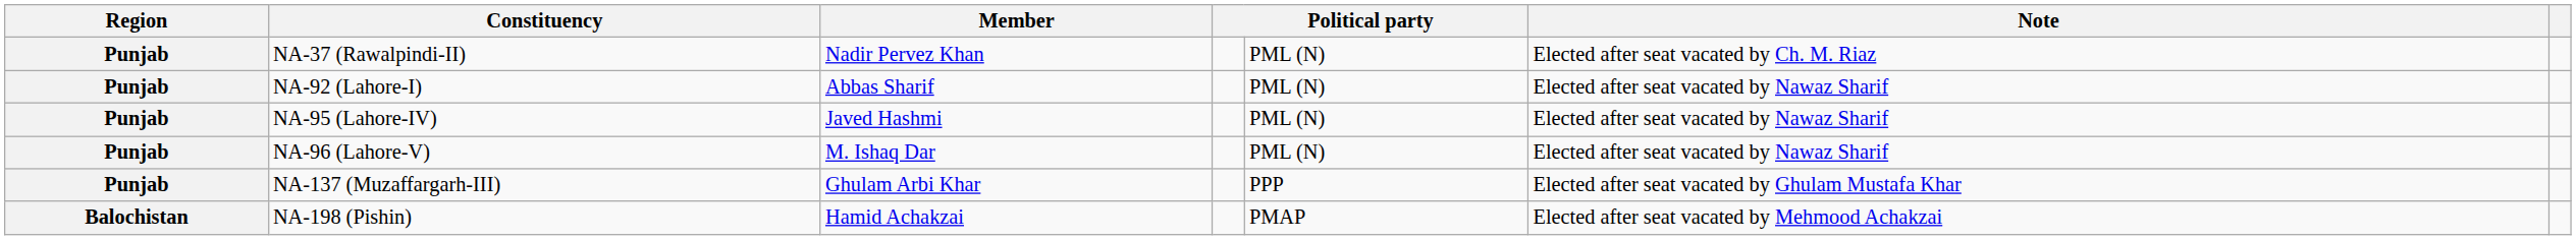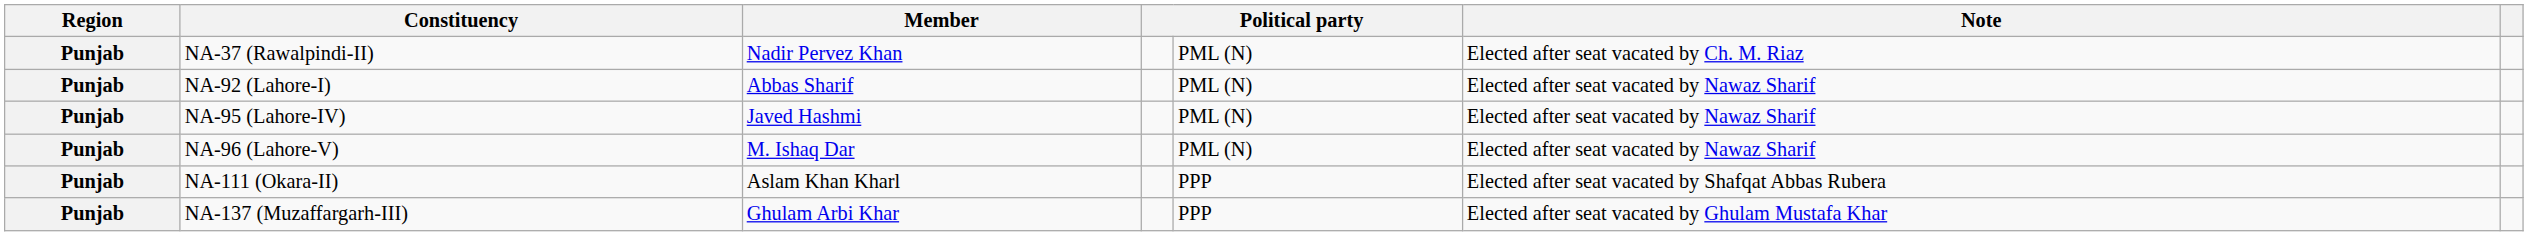+ row: Punjab | NA-111 (Okara-II) | Aslam Khan Kharl | PPP | Elected after seat vacated by Shafqat Abbas Rubera
- row: Balochistan | NA-198 (Pishin) | Hamid Achakzai | PMAP | Elected after seat vacated by Mehmood Achakzai
